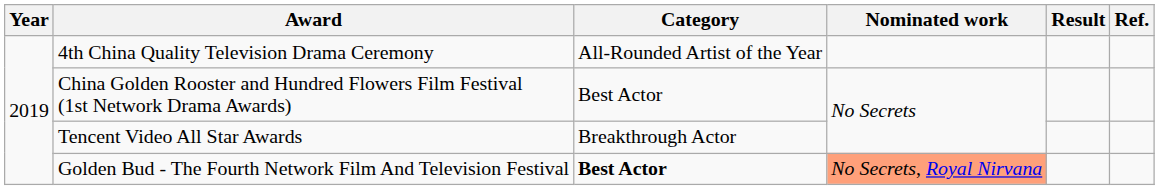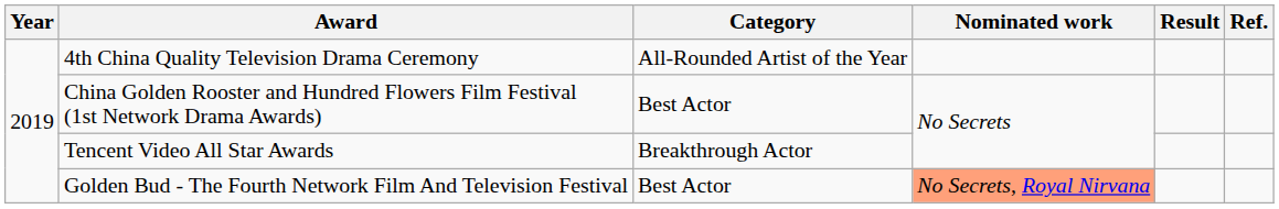Golden Bud - The Fourth Network Film And Television Festival | Category: bold -> normal
